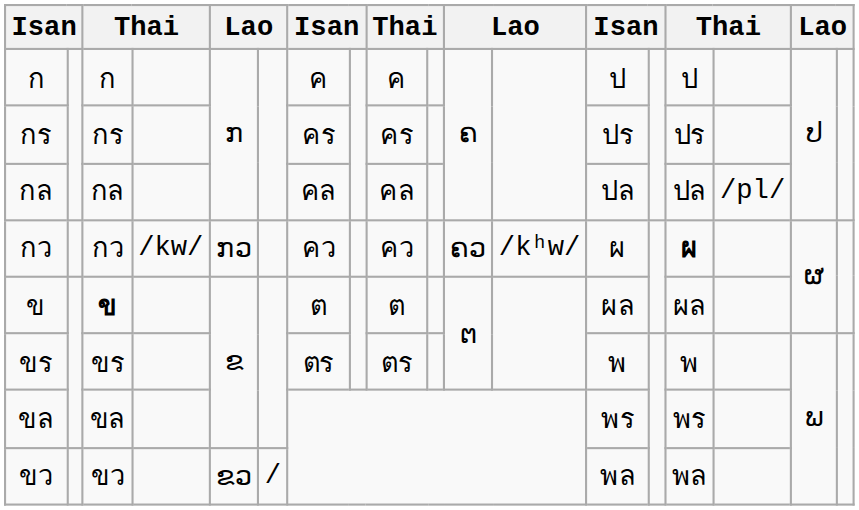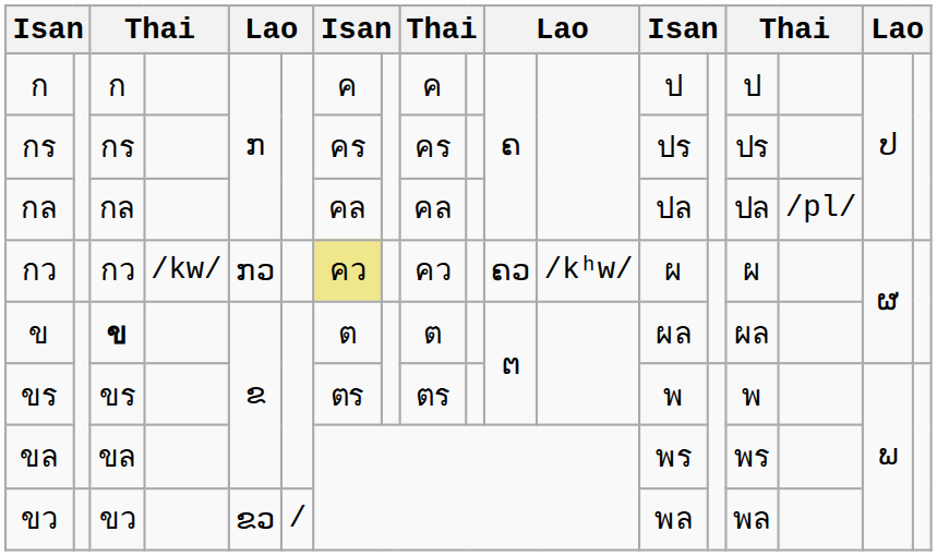row 5 | column 7: no background -> khaki background
row 5 | column 15: bold -> normal
